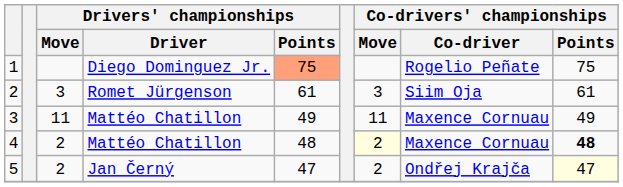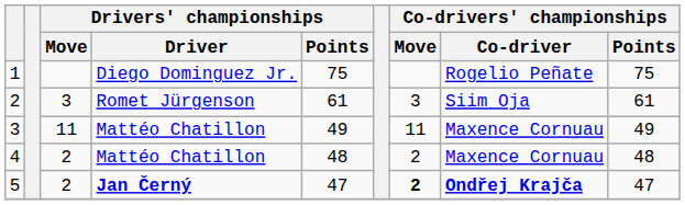1 | Drivers' championships / Points: lightsalmon background -> no background
4 | Co-drivers' championships / Move: lightyellow background -> no background
4 | Co-drivers' championships / Points: bold -> normal
5 | Drivers' championships / Driver: normal -> bold
5 | Co-drivers' championships / Move: normal -> bold
5 | Co-drivers' championships / Co-driver: normal -> bold
5 | Co-drivers' championships / Points: lightyellow background -> no background
